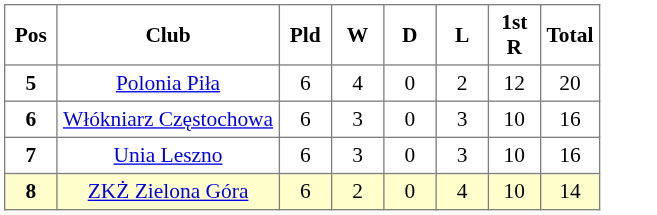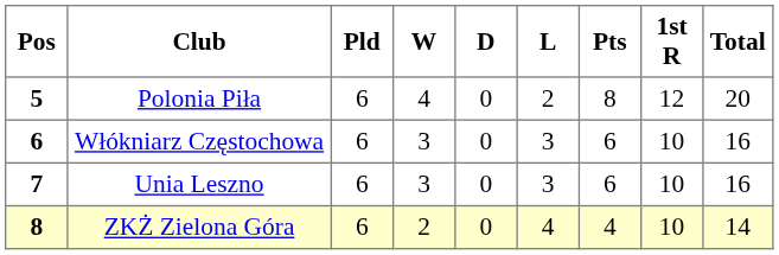+ column: Pts | 8 | 6 | 6 | 4
